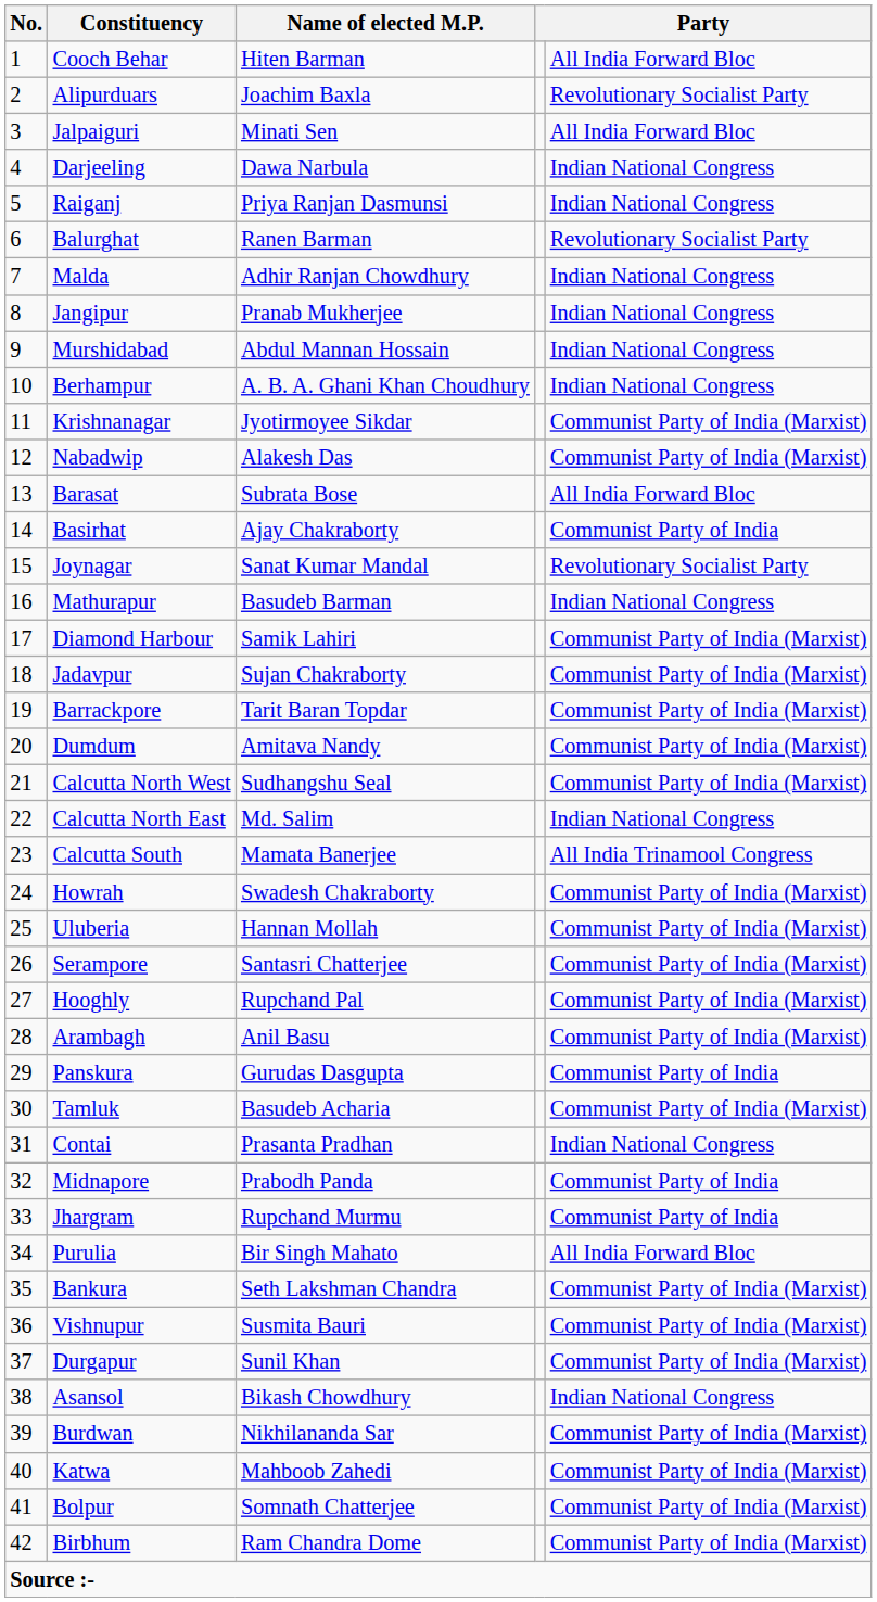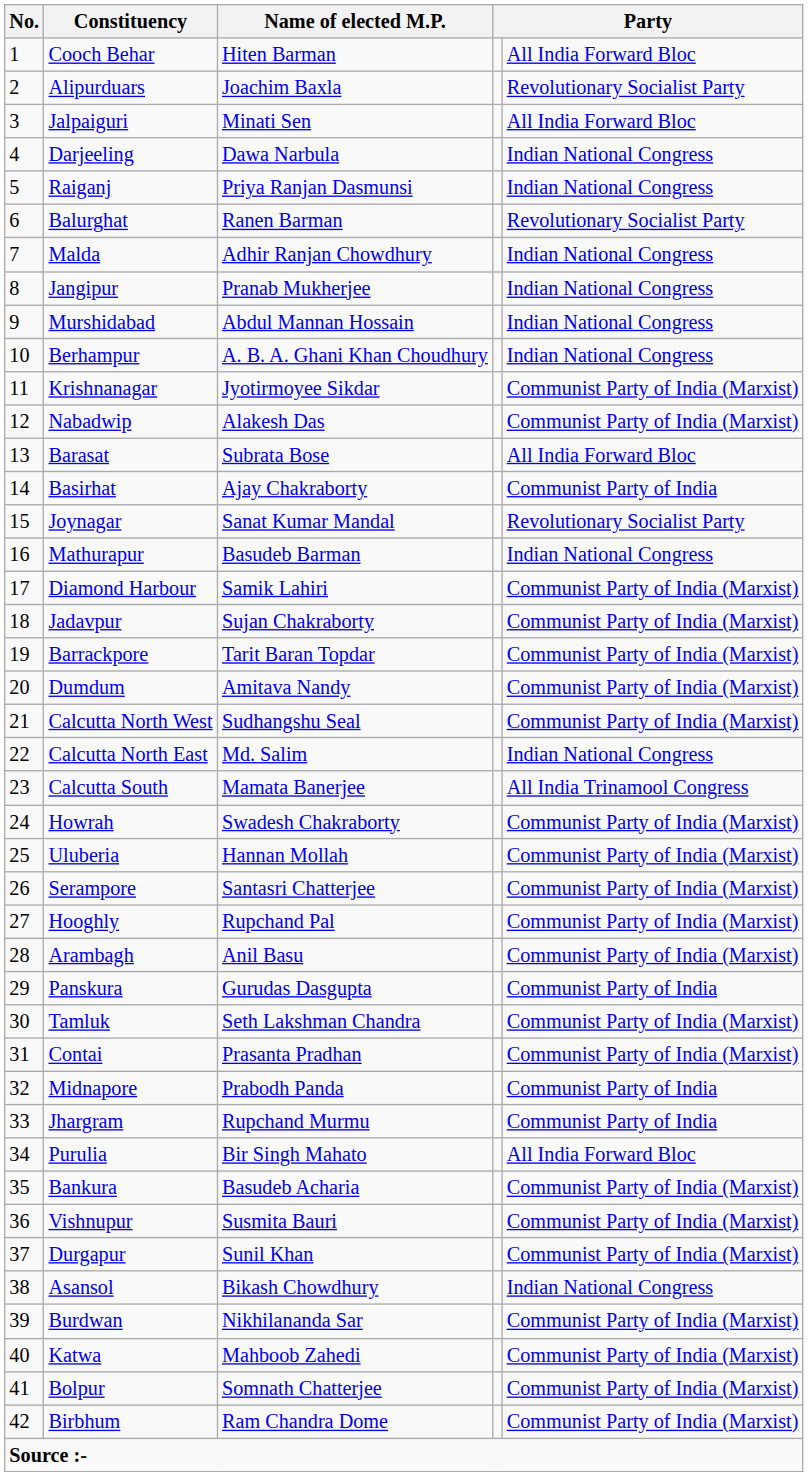Tamluk | Name of elected M.P.: Basudeb Acharia -> Seth Lakshman Chandra
Contai | column 5: Indian National Congress -> Communist Party of India (Marxist)
Bankura | Name of elected M.P.: Seth Lakshman Chandra -> Basudeb Acharia
